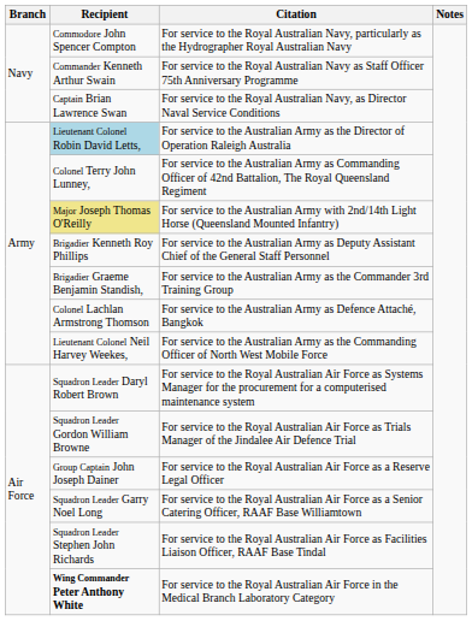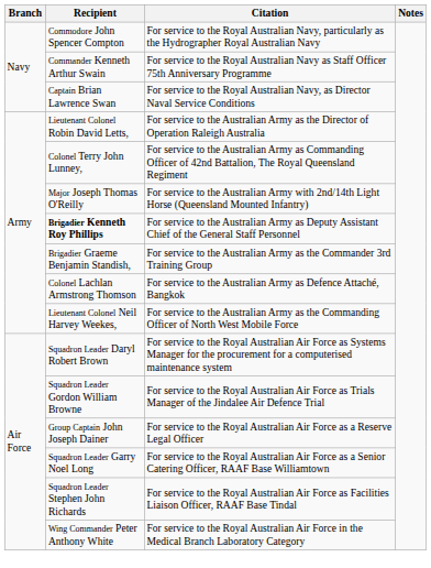Lieutenant Colonel Robin David Letts, | Recipient: lightblue background -> no background
Major Joseph Thomas O'Reilly | Recipient: khaki background -> no background
Brigadier Kenneth Roy Phillips | Recipient: normal -> bold
Wing Commander Peter Anthony White | Recipient: bold -> normal
